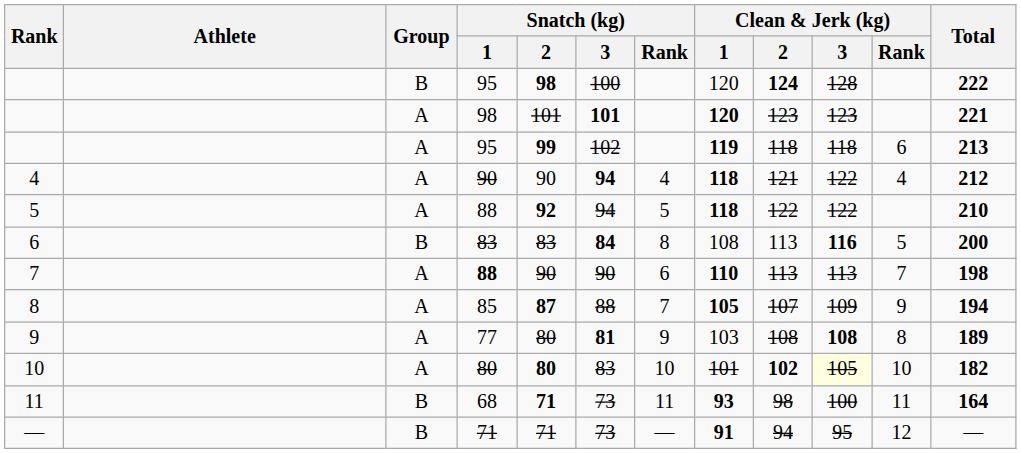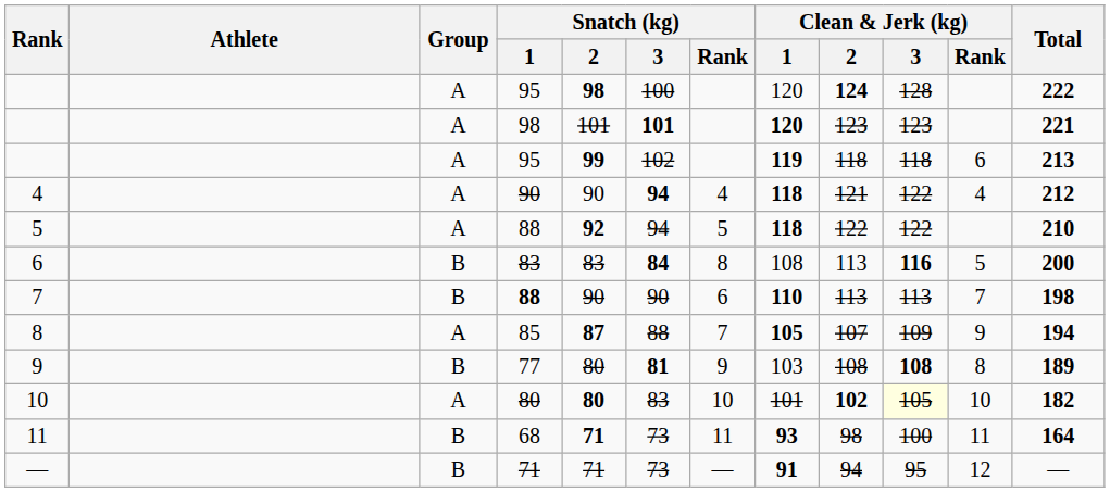row 3 | Group: B -> A
row 9 | Group: A -> B
row 11 | Group: A -> B
